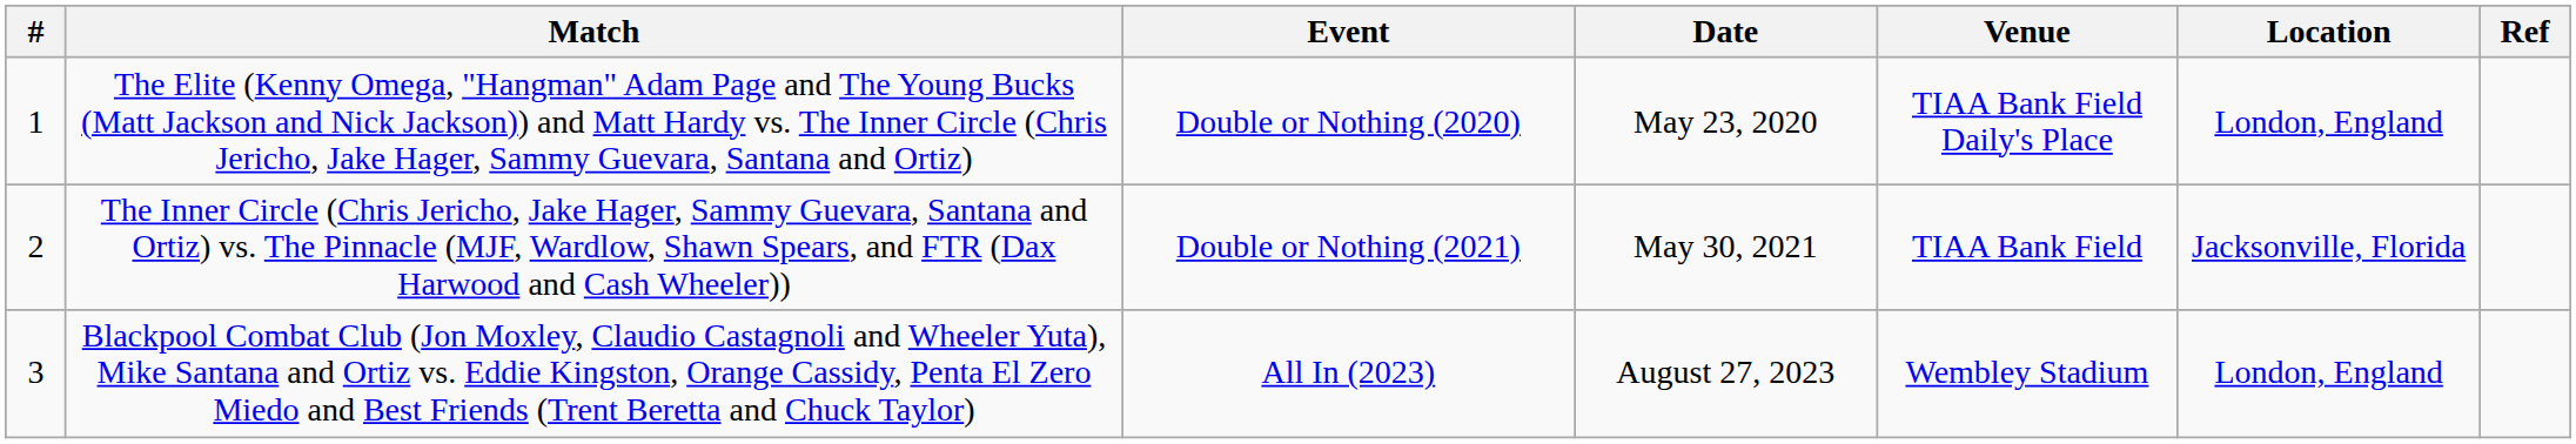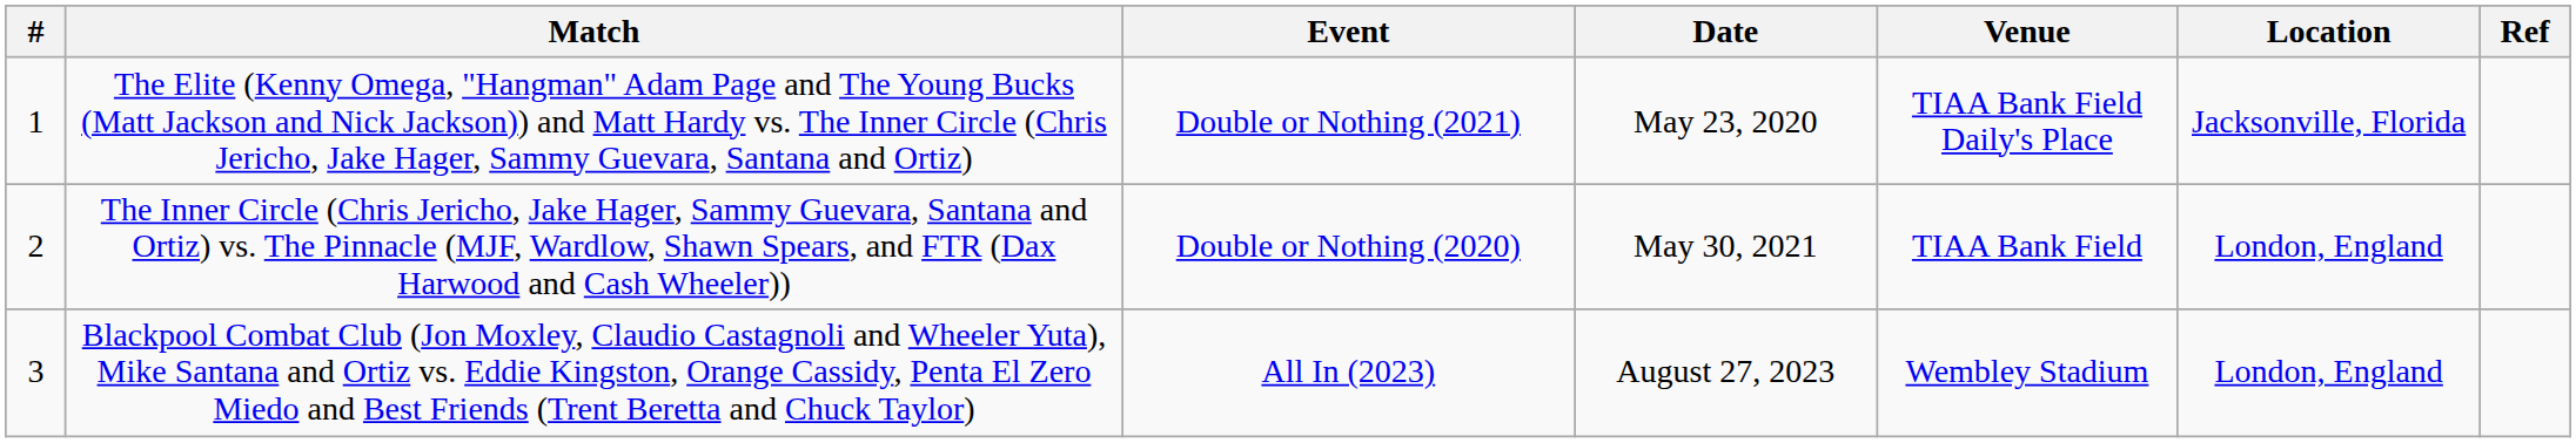row 2 | Event: Double or Nothing (2020) -> Double or Nothing (2021)
row 2 | Location: London, England -> Jacksonville, Florida
row 3 | Event: Double or Nothing (2021) -> Double or Nothing (2020)
row 3 | Location: Jacksonville, Florida -> London, England
